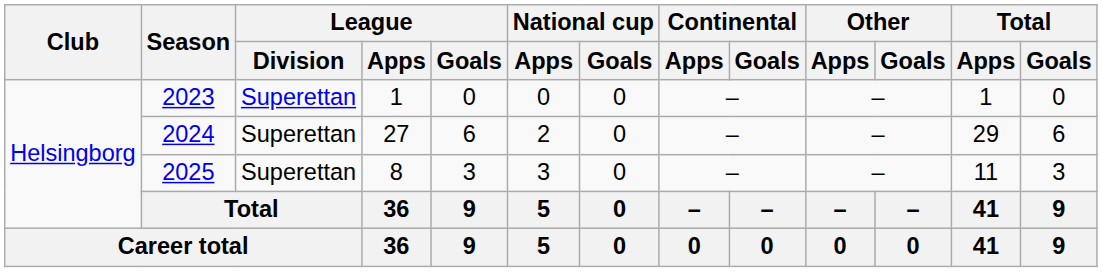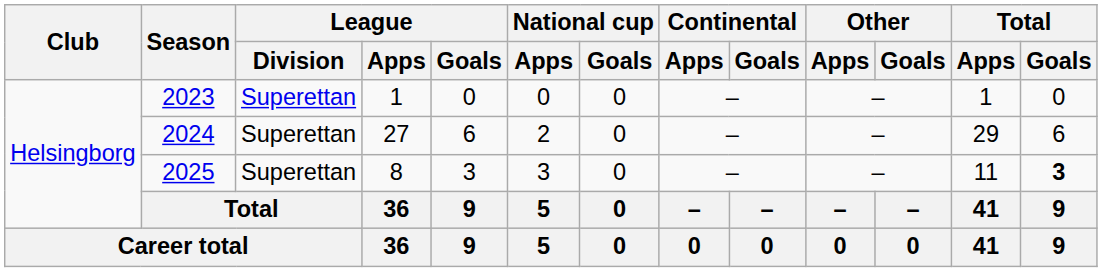2025 | Total / Goals: normal -> bold
